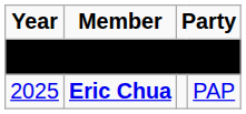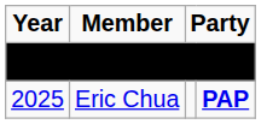2025 | Member: bold -> normal
2025 | column 4: normal -> bold
